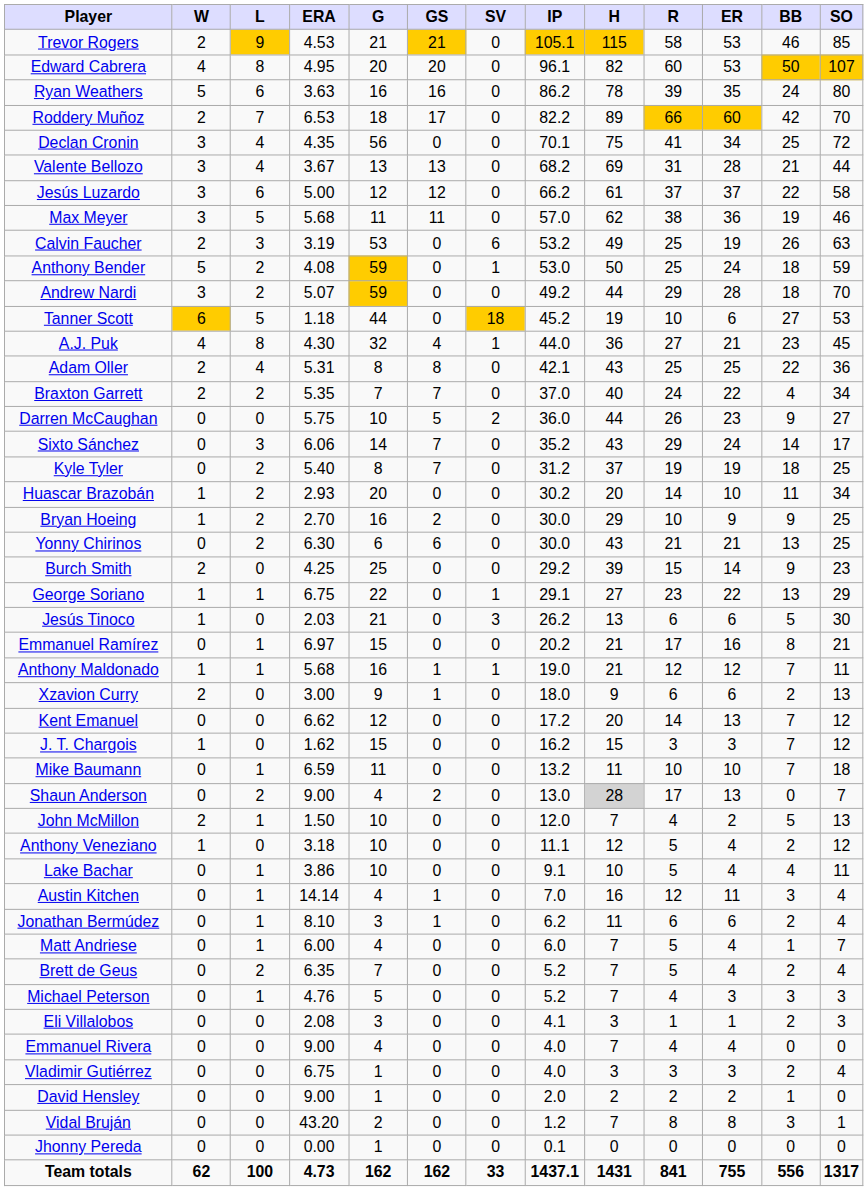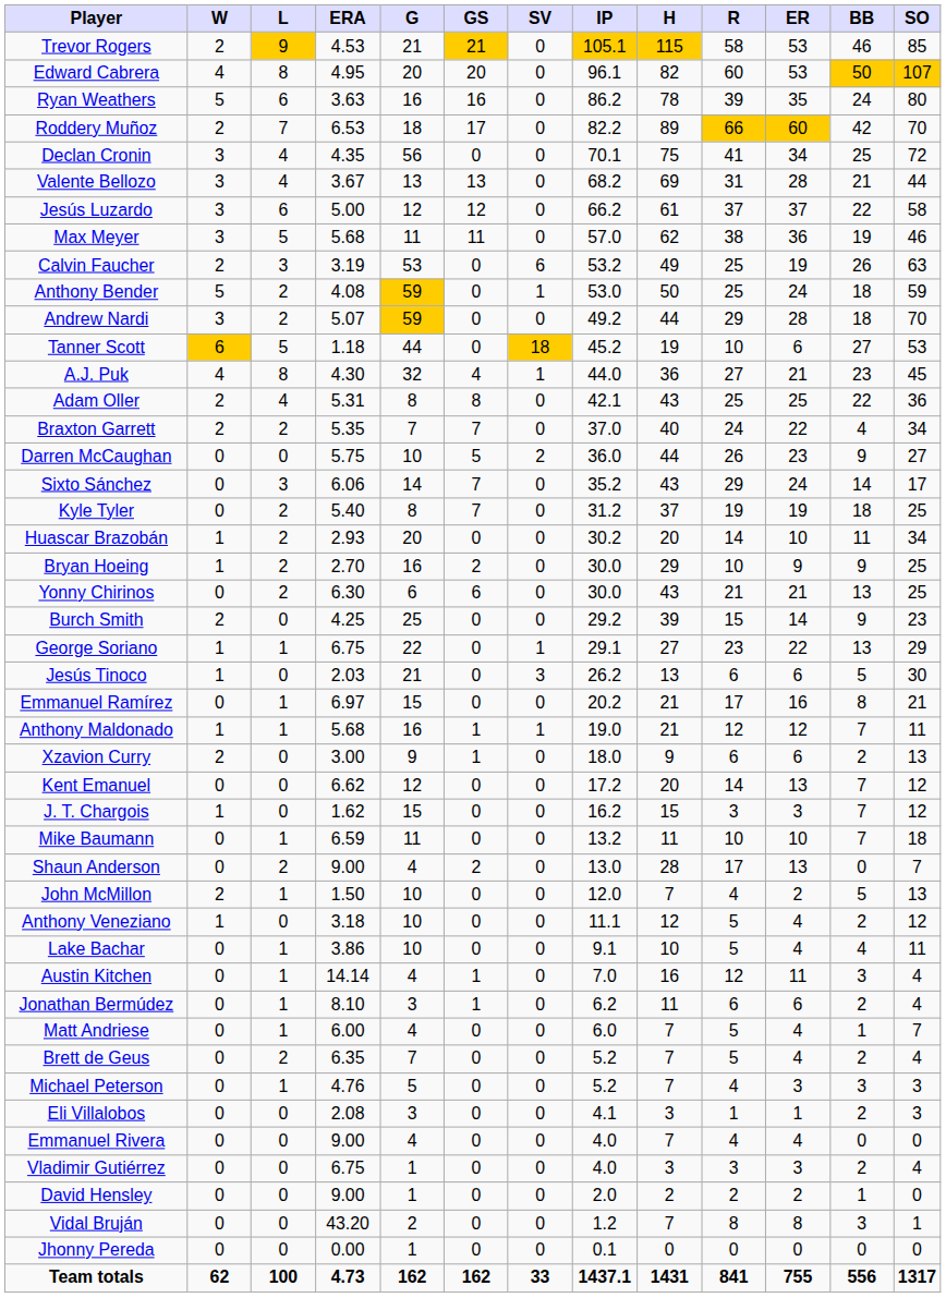Shaun Anderson | H: lightgrey background -> no background
